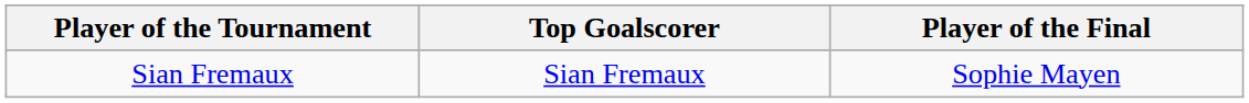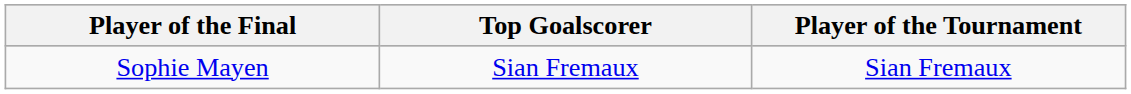columns swapped: Player of the Tournament <-> Player of the Final
